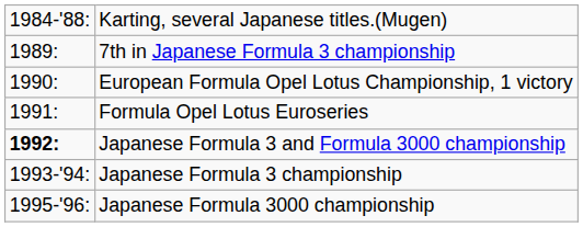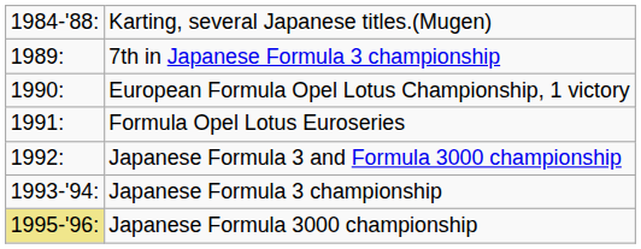Japanese Formula 3 and Formula 3000 championship | column 1: bold -> normal
Japanese Formula 3000 championship | column 1: no background -> khaki background
